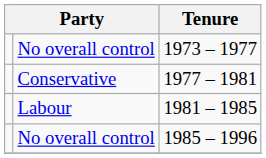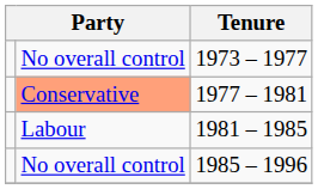1977 – 1981 | column 2: no background -> lightsalmon background
